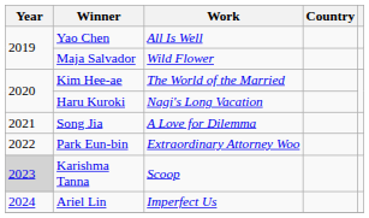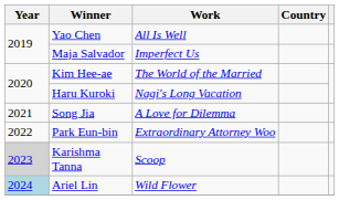Maja Salvador | Work: Wild Flower -> Imperfect Us
Ariel Lin | Year: no background -> lightblue background
Ariel Lin | Work: Imperfect Us -> Wild Flower
